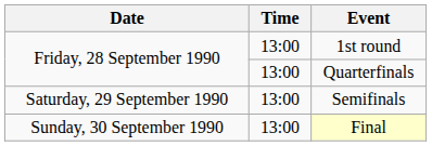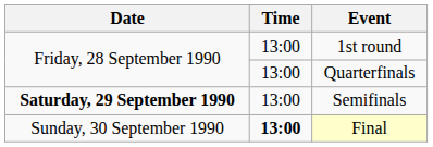Semifinals | Date: normal -> bold
Final | Time: normal -> bold
